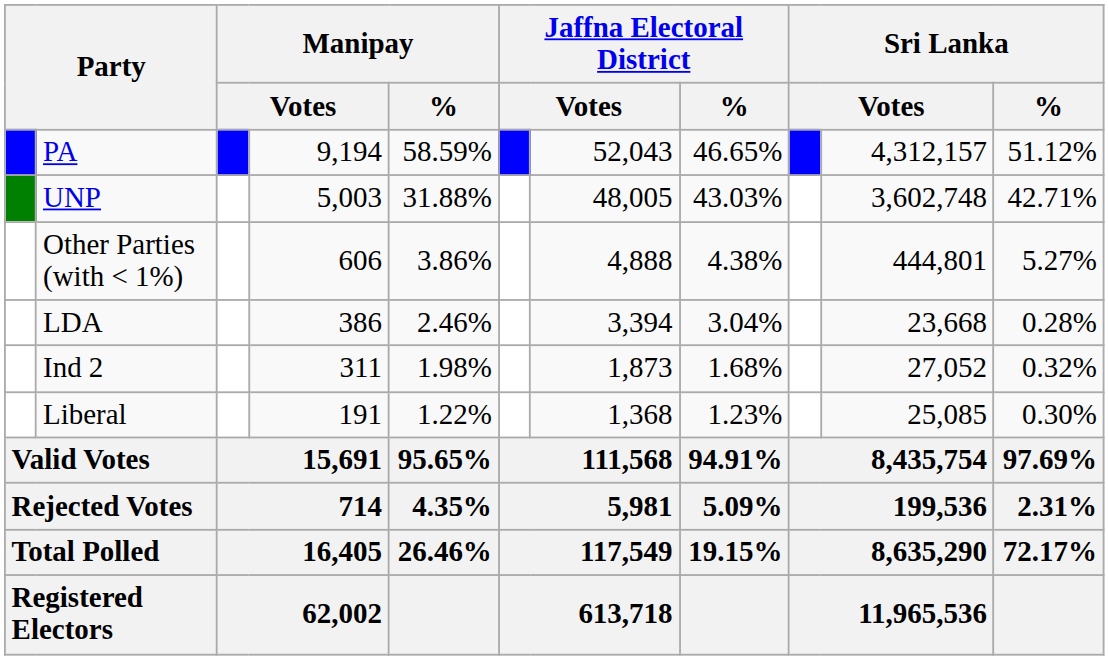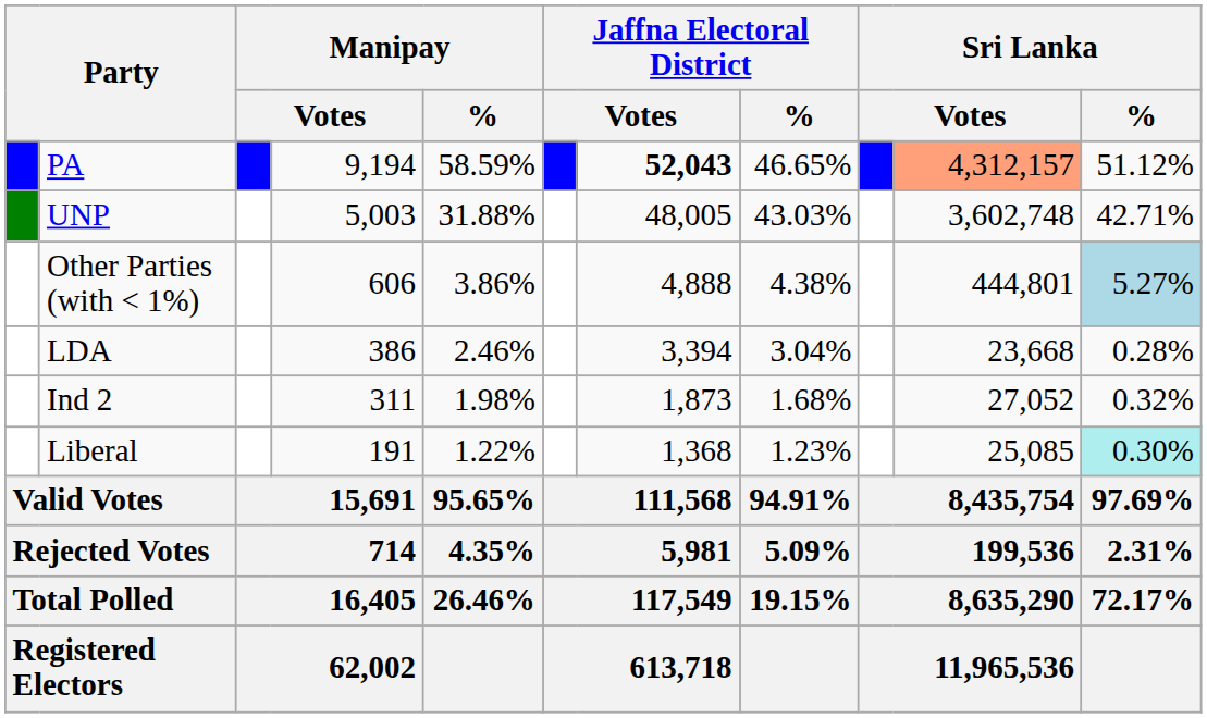PA | column 7: normal -> bold
PA | column 10: no background -> lightsalmon background
Other Parties (with < 1%) | Sri Lanka / %: no background -> lightblue background
Liberal | Sri Lanka / %: no background -> paleturquoise background
